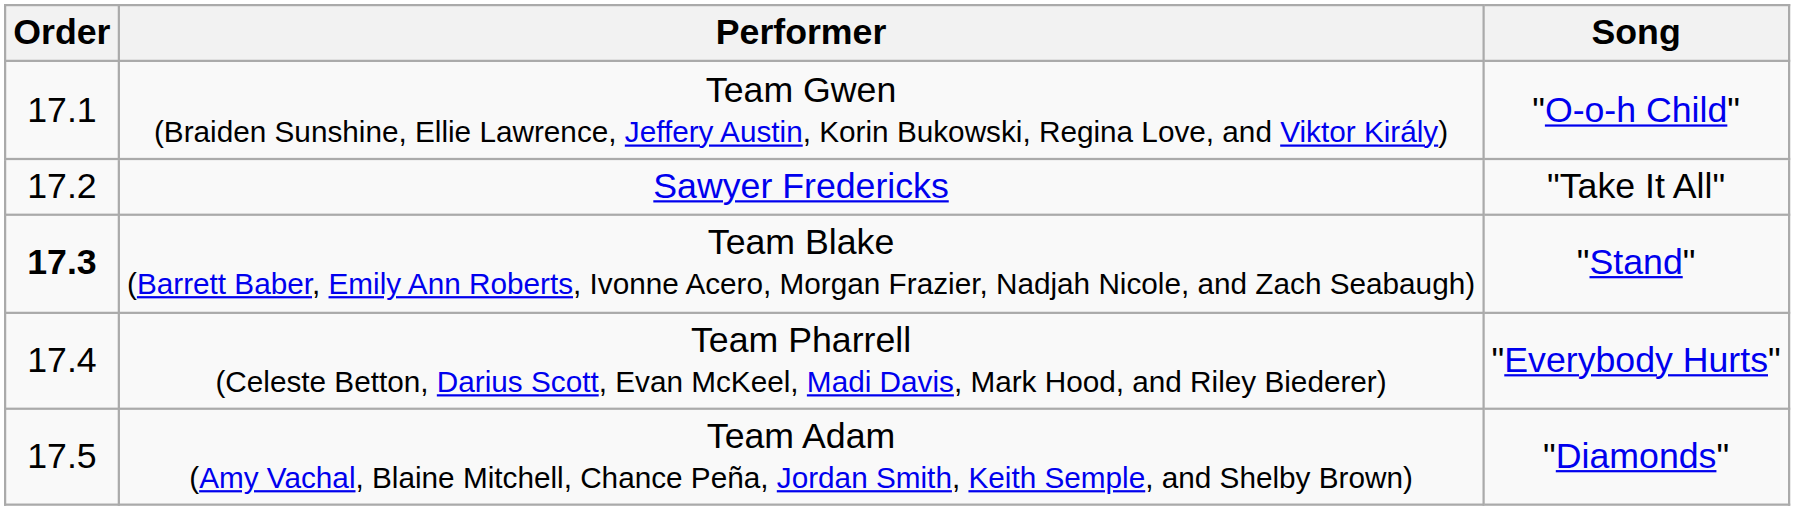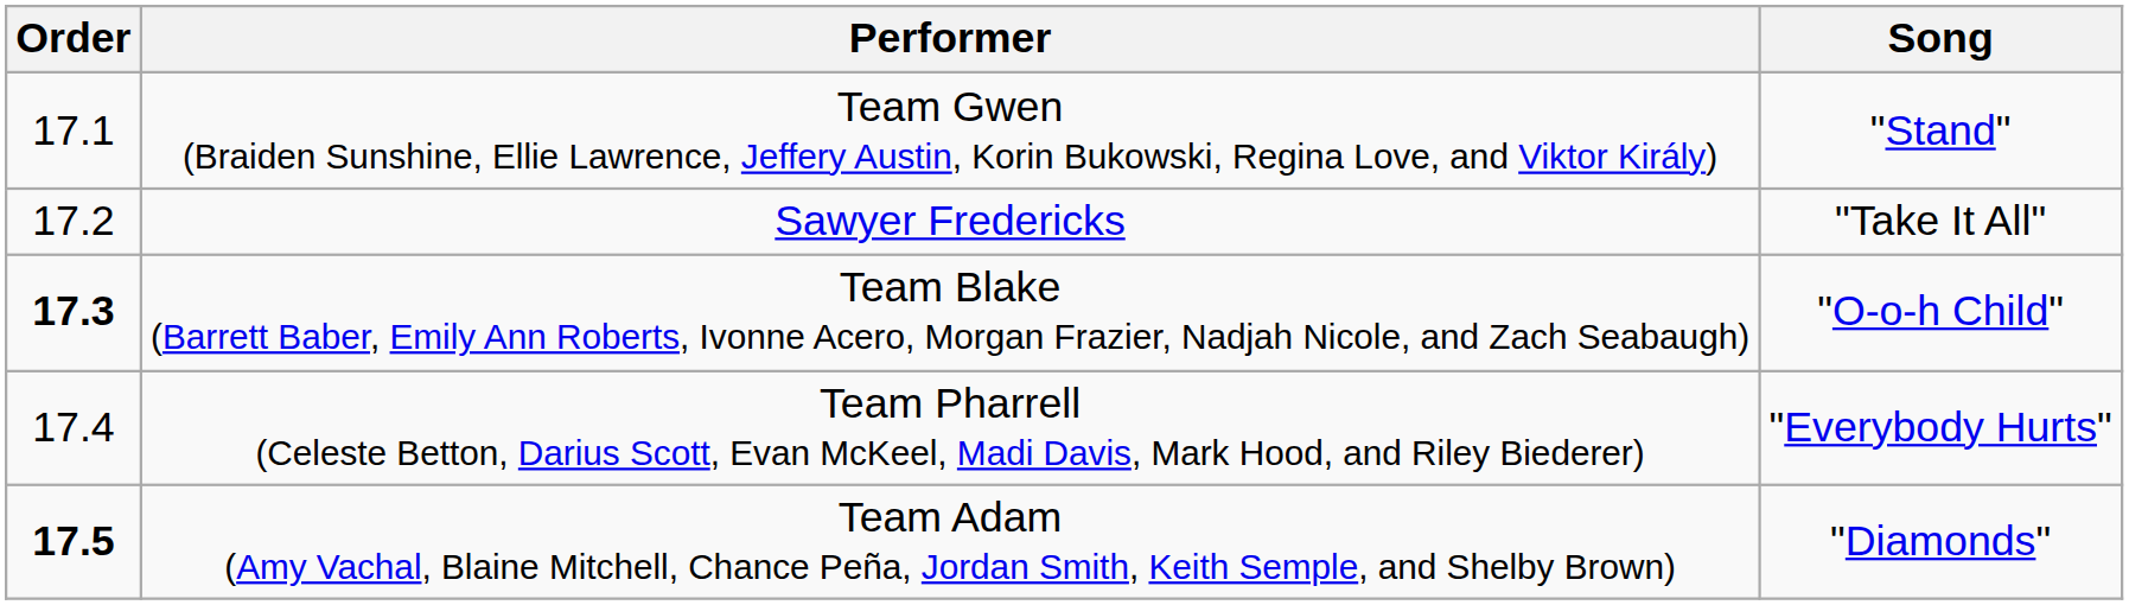row 2 | Song: "O-o-h Child" -> "Stand"
row 4 | Song: "Stand" -> "O-o-h Child"
row 6 | Order: normal -> bold
